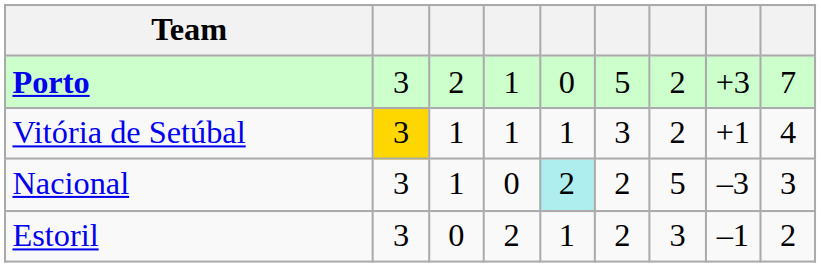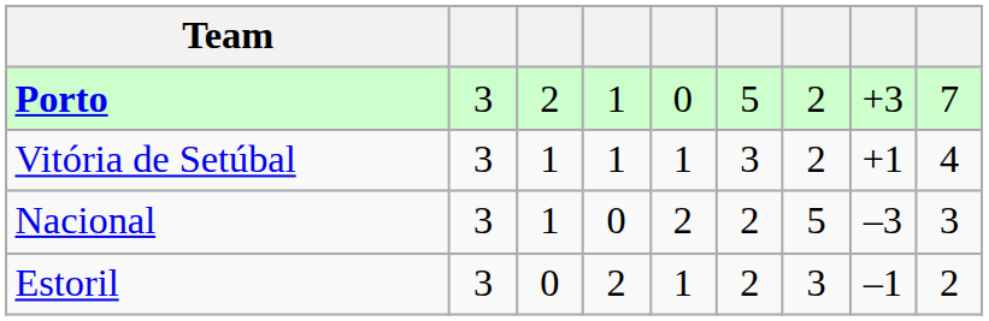Vitória de Setúbal | column 2: gold background -> no background
Nacional | column 5: paleturquoise background -> no background
